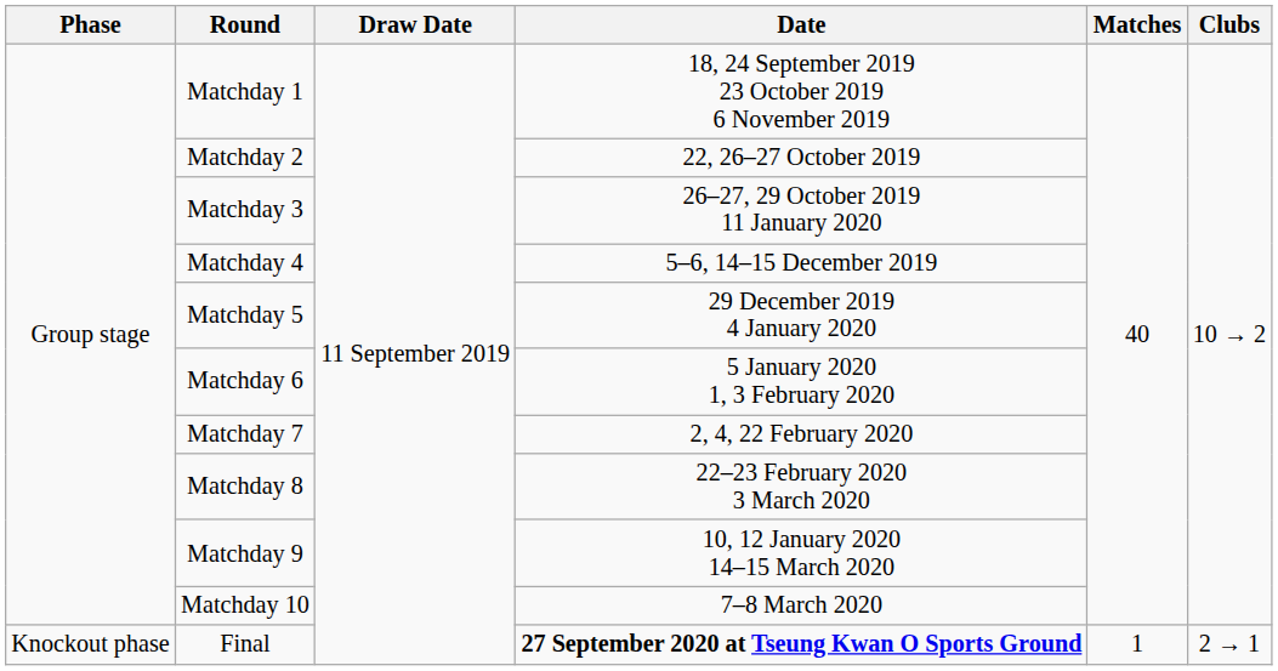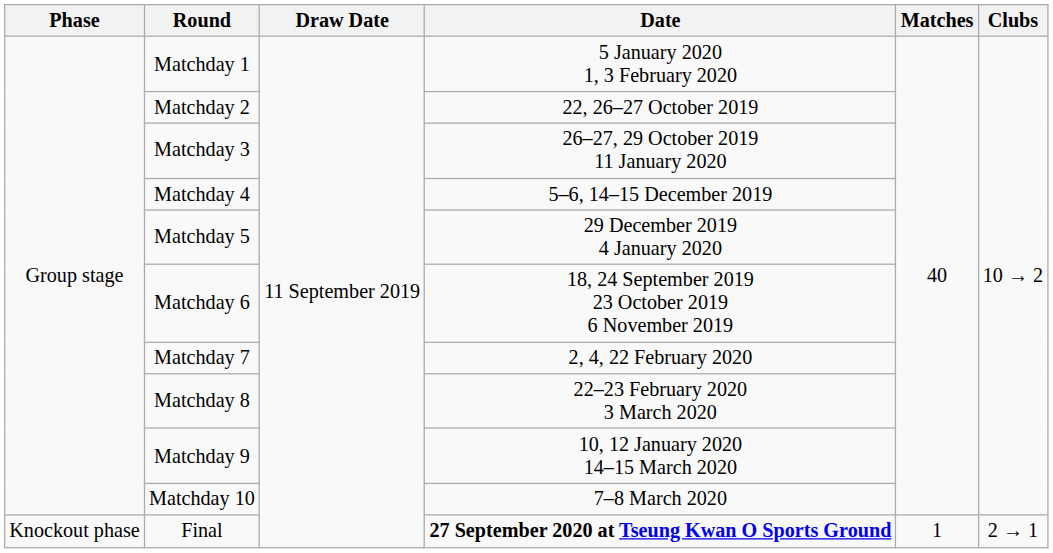Matchday 1 | Date: 18, 24 September 2019 23 October 2019 6 November 2019 -> 5 January 2020 1, 3 February 2020
Matchday 6 | Date: 5 January 2020 1, 3 February 2020 -> 18, 24 September 2019 23 October 2019 6 November 2019
